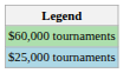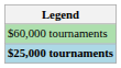row 3 | column 1: normal -> bold
